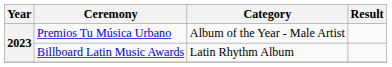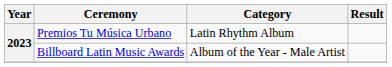Premios Tu Música Urbano | Category: Album of the Year - Male Artist -> Latin Rhythm Album
Billboard Latin Music Awards | Category: Latin Rhythm Album -> Album of the Year - Male Artist
